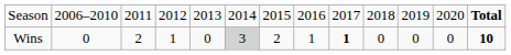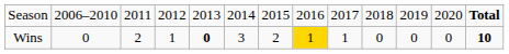Wins | column 5: normal -> bold
Wins | column 6: lightgrey background -> no background
Wins | column 8: no background -> gold background
Wins | column 9: bold -> normal
